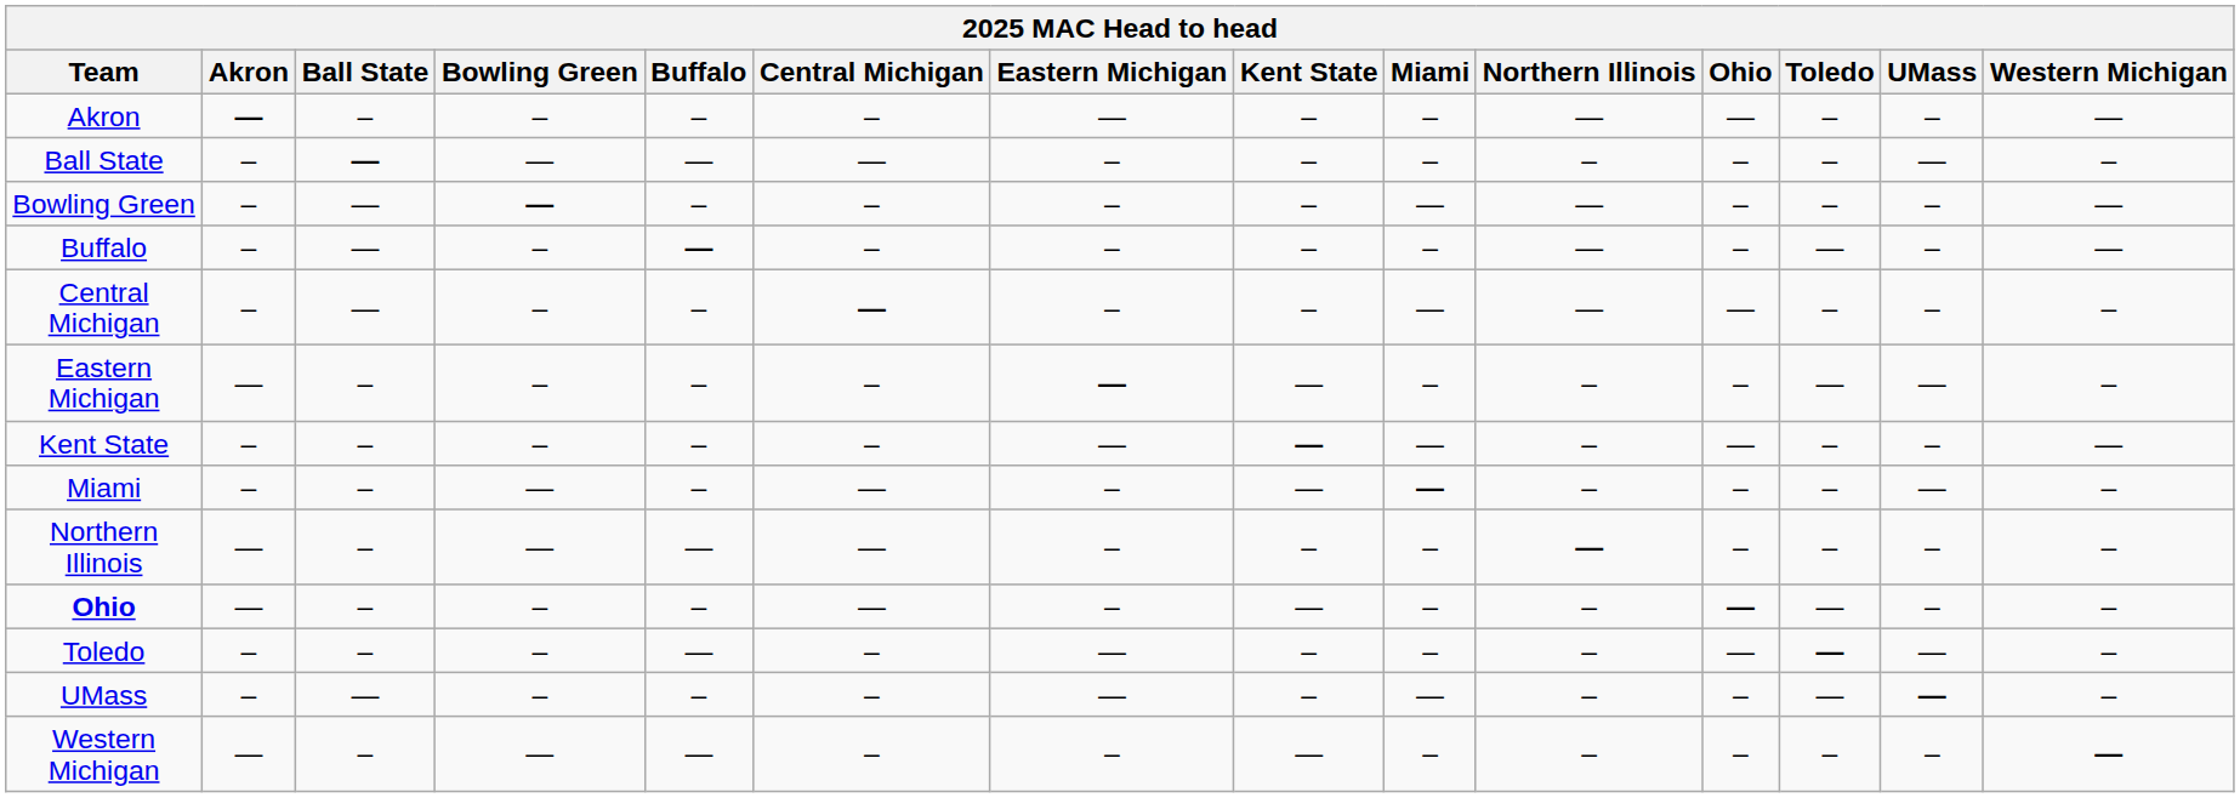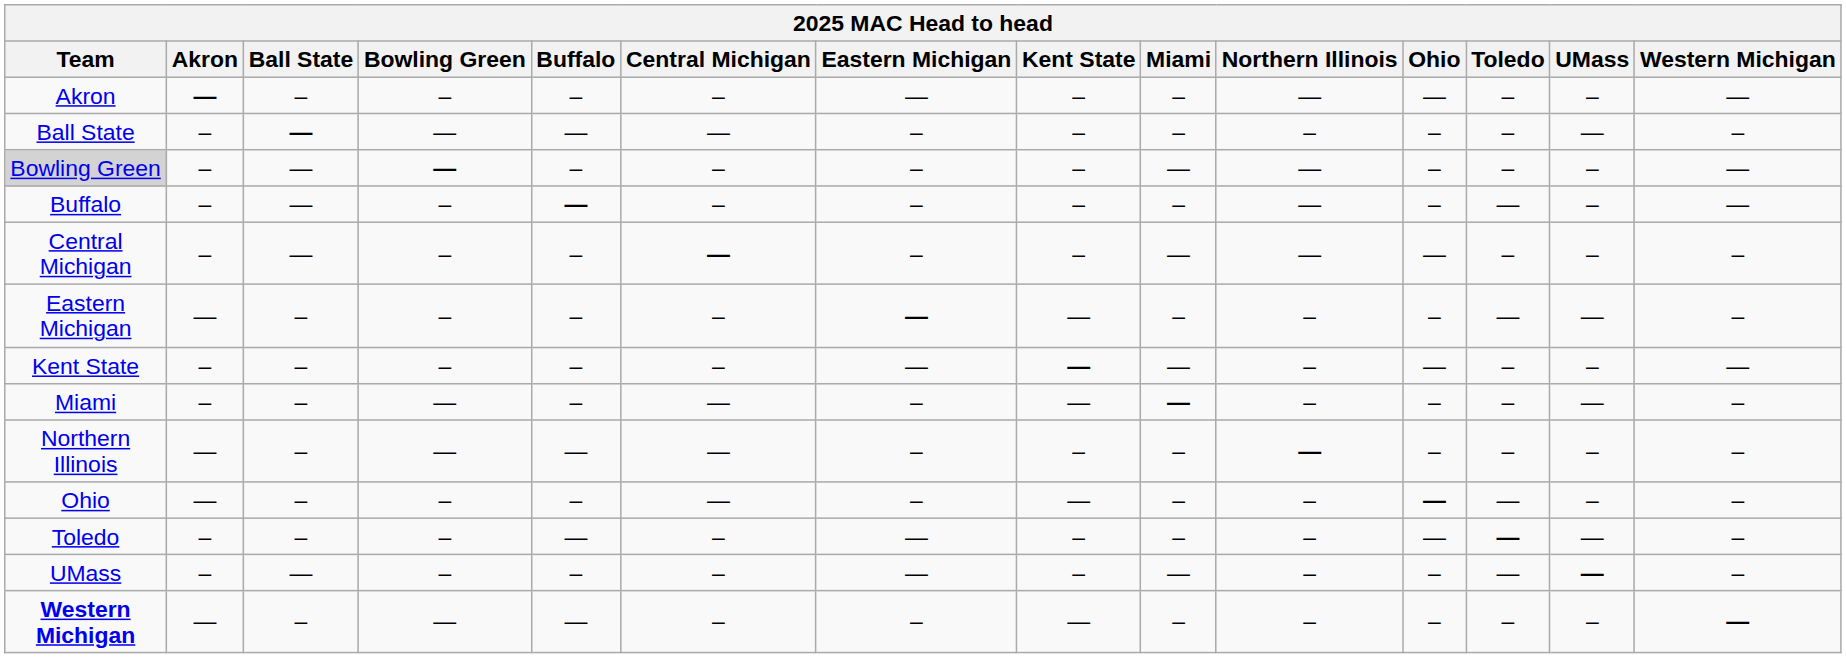row 5 | Team: no background -> lightgrey background
row 12 | Team: bold -> normal
row 15 | Team: normal -> bold
